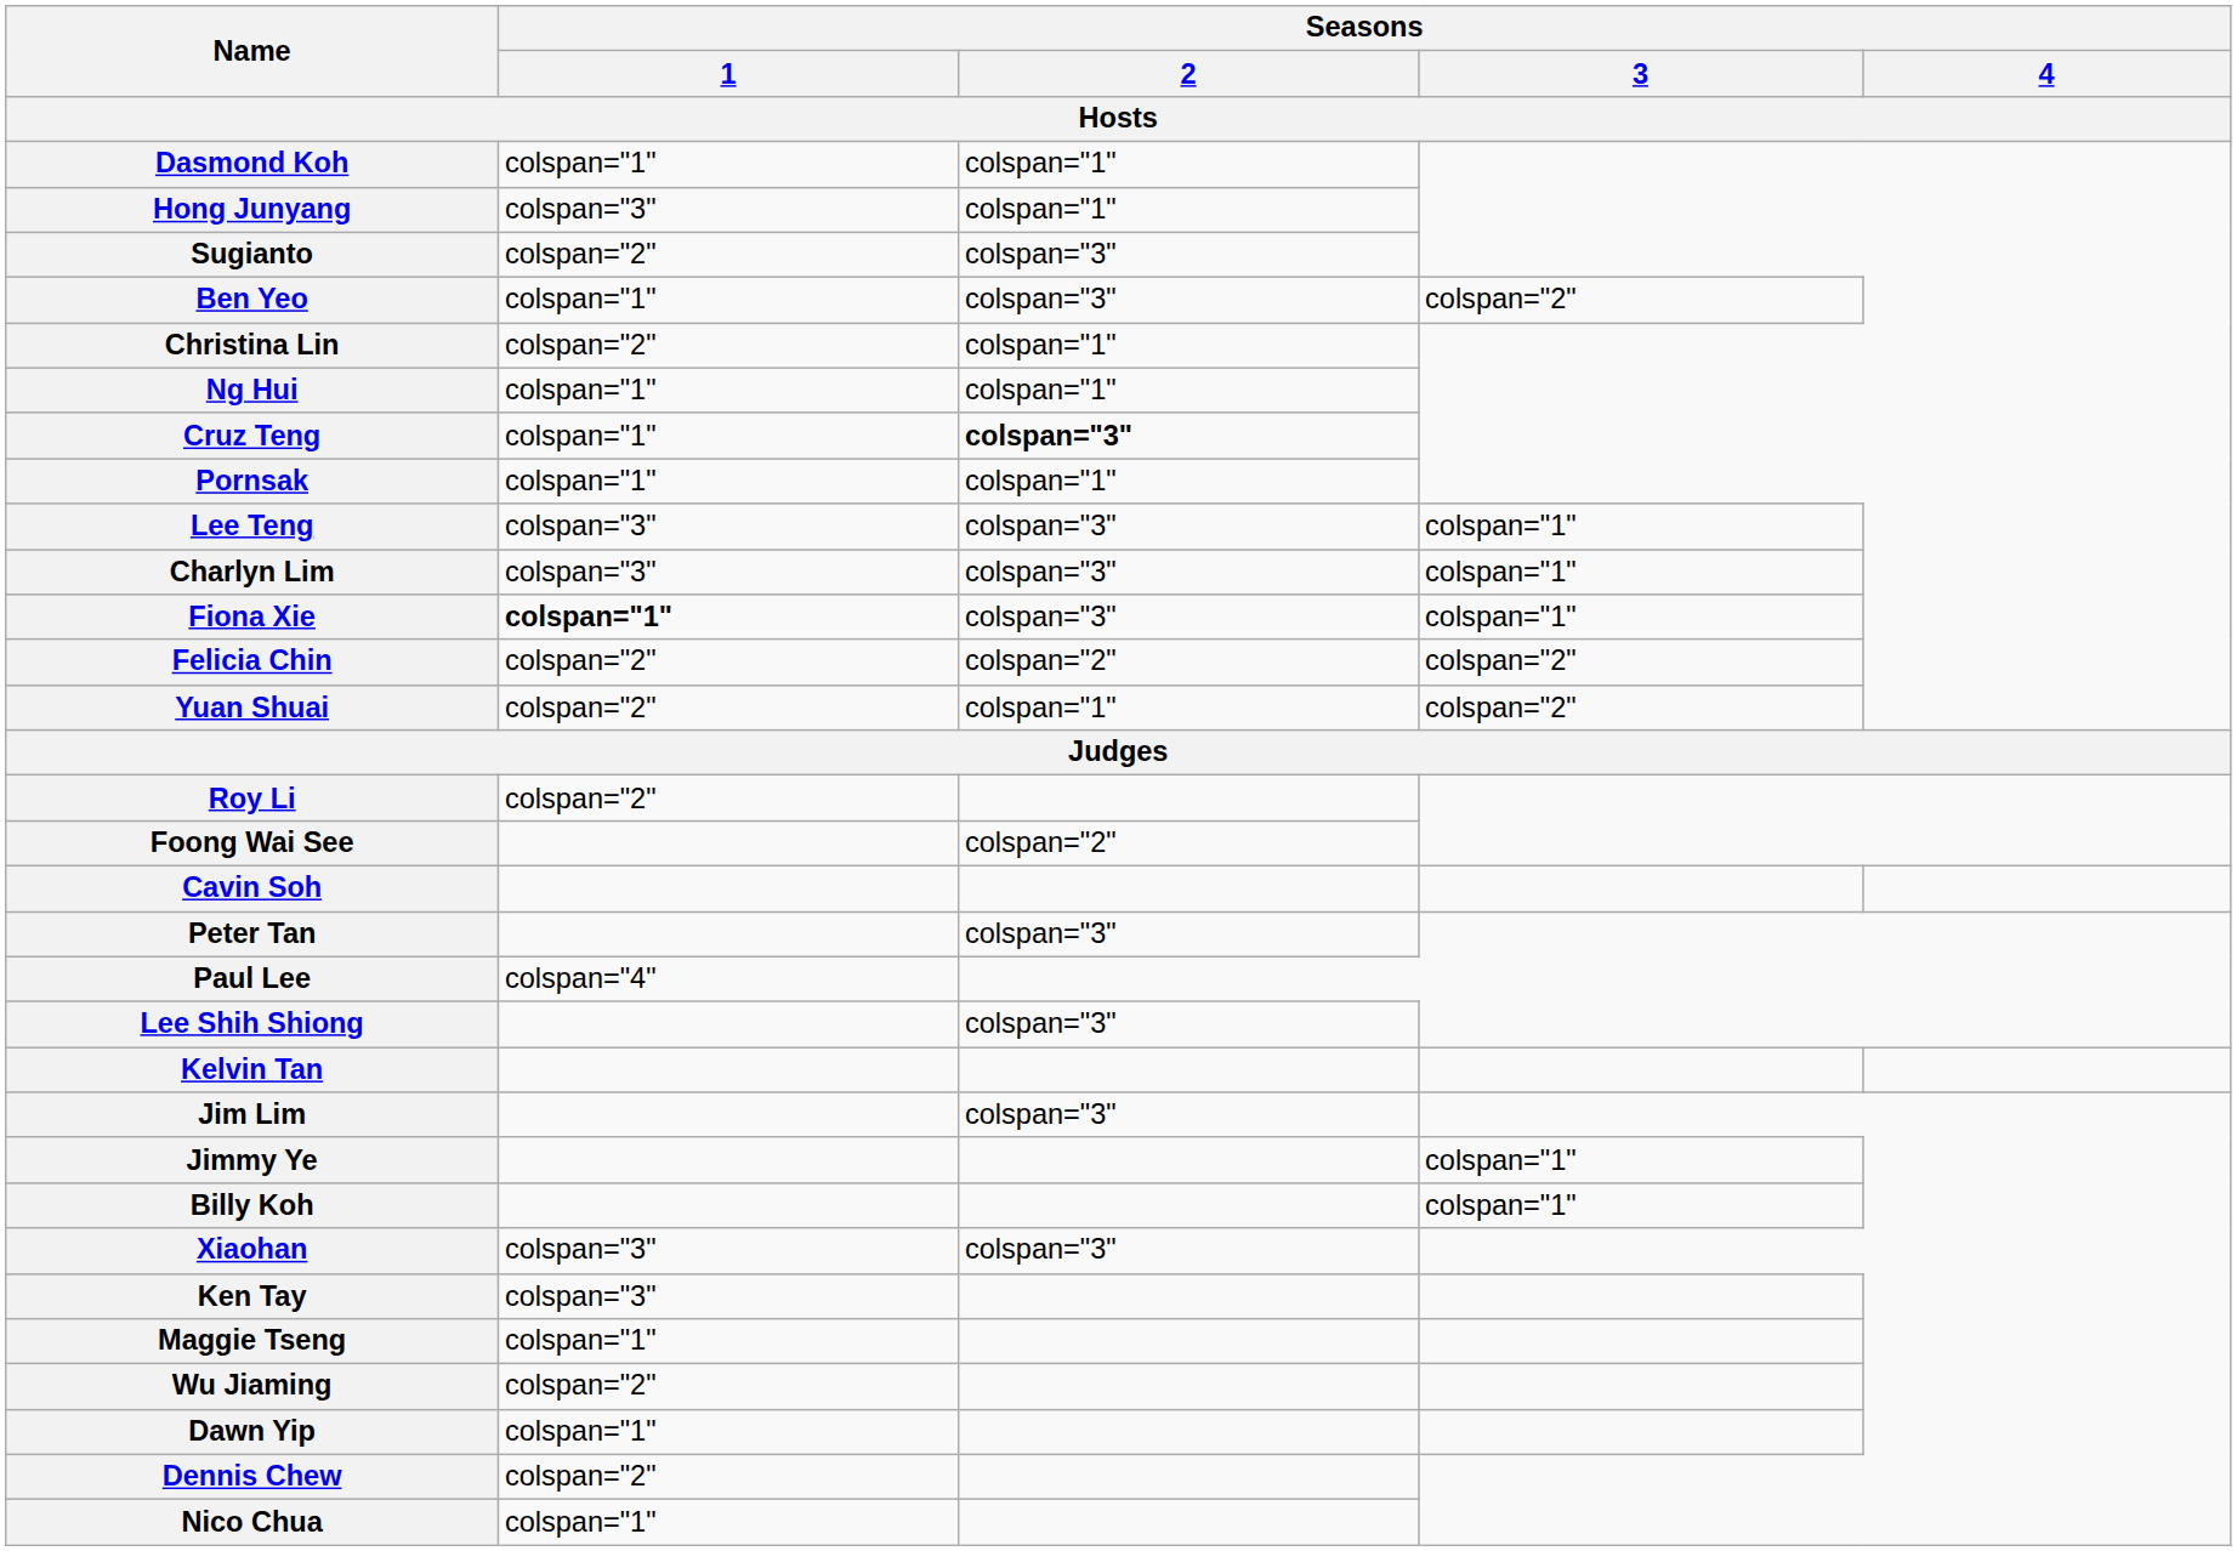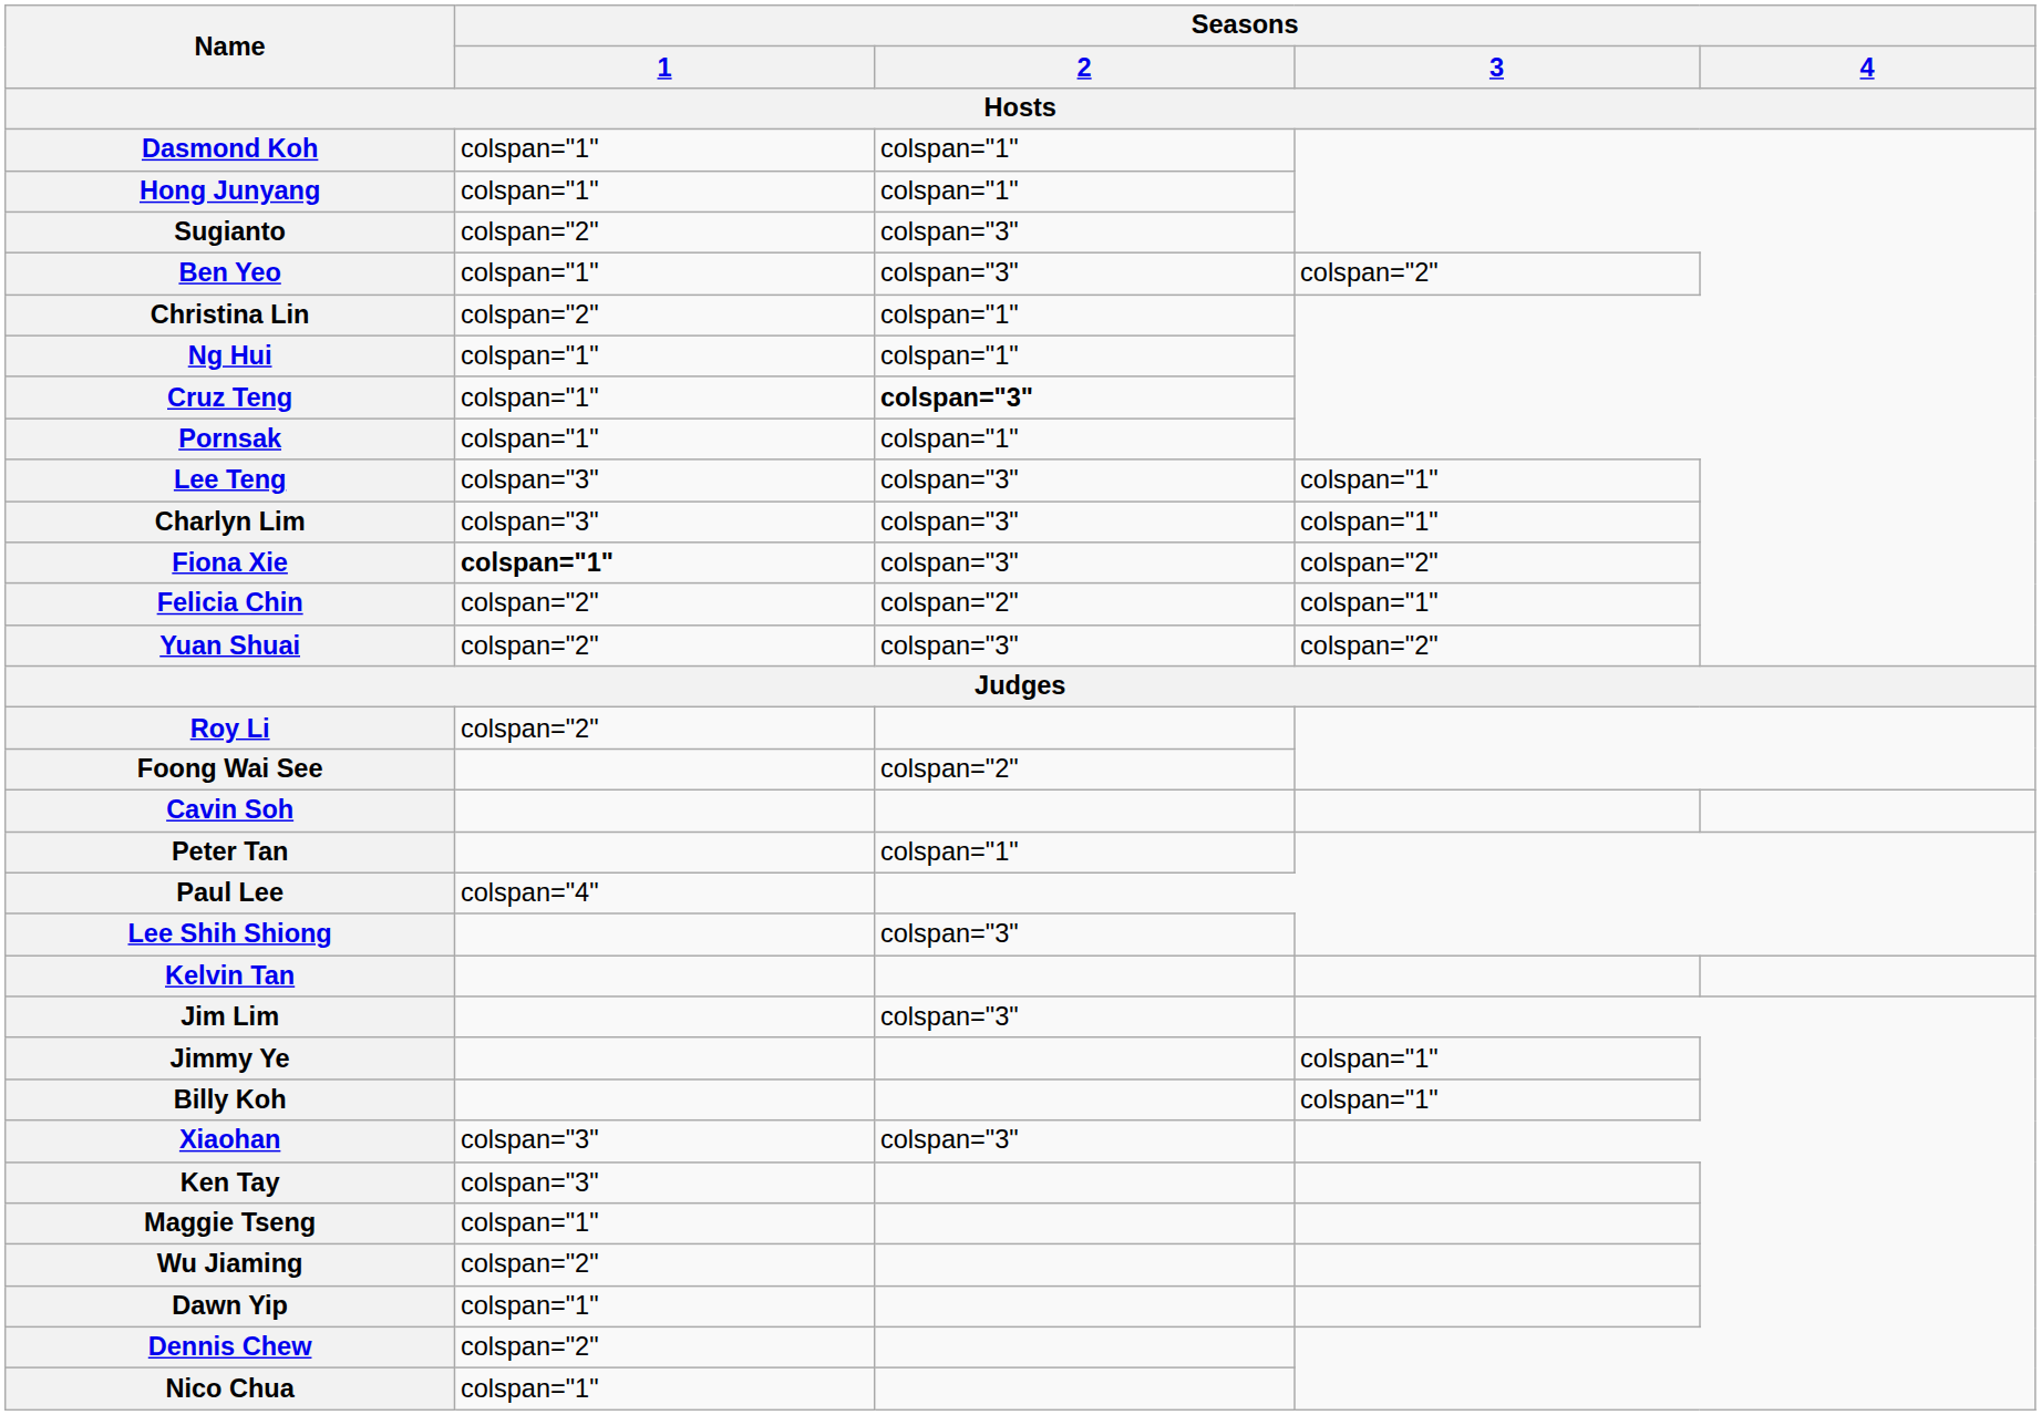Hong Junyang | Seasons / 1: colspan="3" -> colspan="1"
Fiona Xie | Seasons / 3: colspan="1" -> colspan="2"
Felicia Chin | Seasons / 3: colspan="2" -> colspan="1"
Yuan Shuai | Seasons / 2: colspan="1" -> colspan="3"
Peter Tan | Seasons / 2: colspan="3" -> colspan="1"
